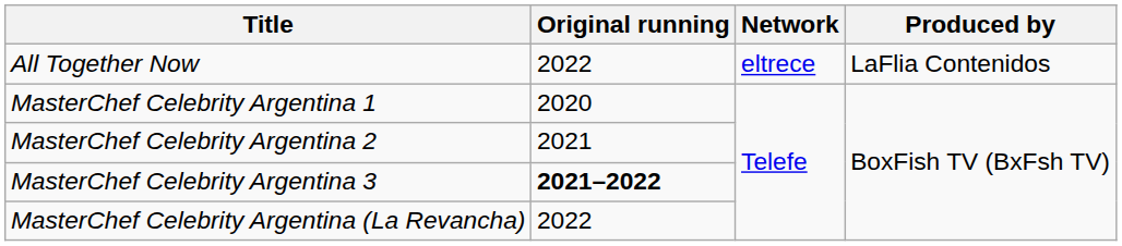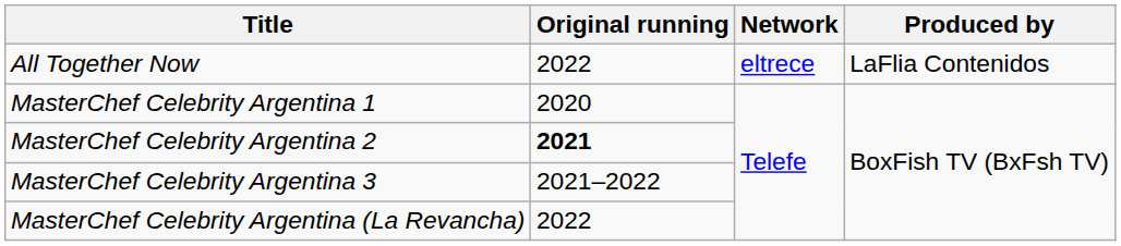MasterChef Celebrity Argentina 2 | Original running: normal -> bold
MasterChef Celebrity Argentina 3 | Original running: bold -> normal
